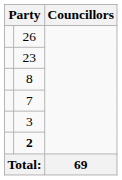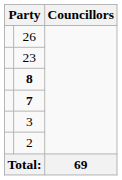8 | column 2: normal -> bold
7 | column 2: normal -> bold
2 | column 2: bold -> normal
